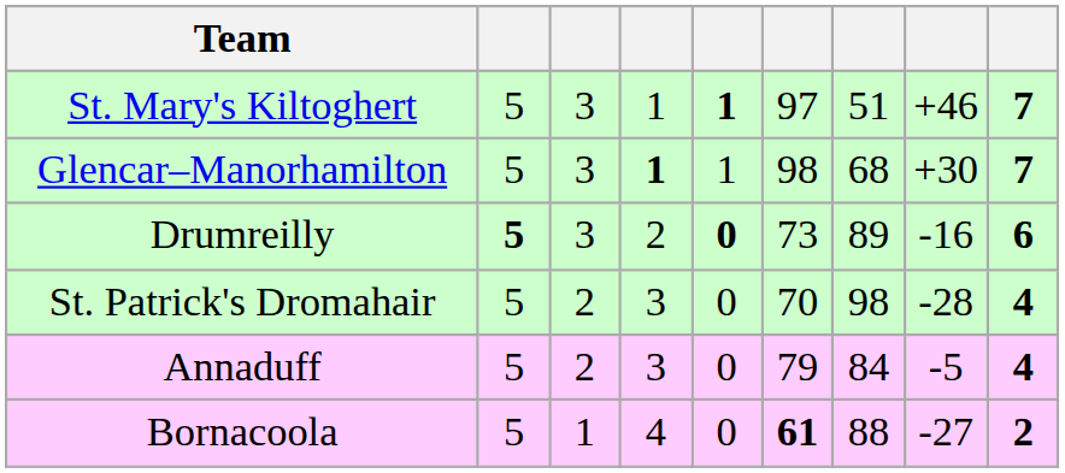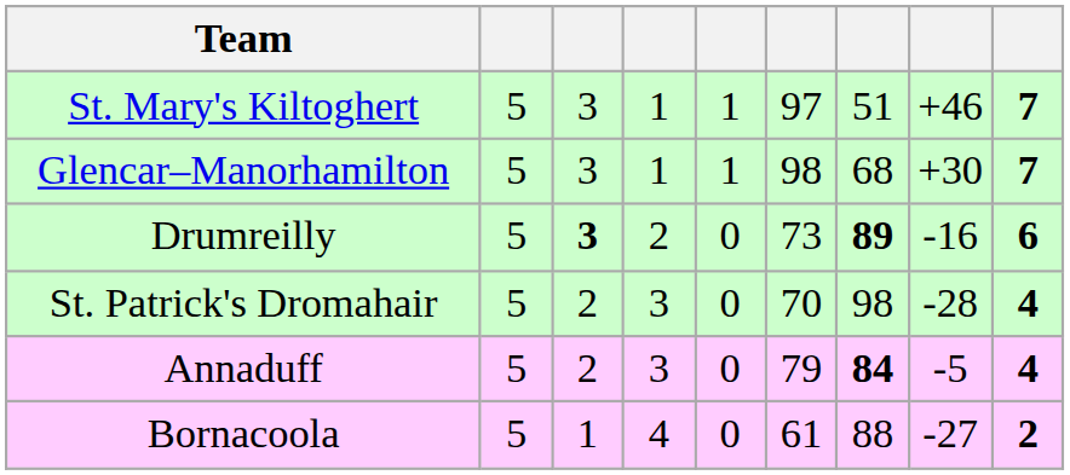St. Mary's Kiltoghert | column 5: bold -> normal
Glencar–Manorhamilton | column 4: bold -> normal
Drumreilly | column 2: bold -> normal
Drumreilly | column 3: normal -> bold
Drumreilly | column 5: bold -> normal
Drumreilly | column 7: normal -> bold
Annaduff | column 7: normal -> bold
Bornacoola | column 6: bold -> normal
